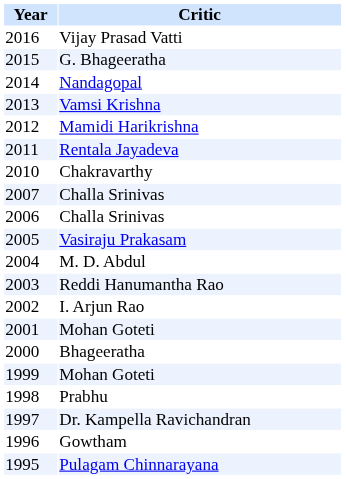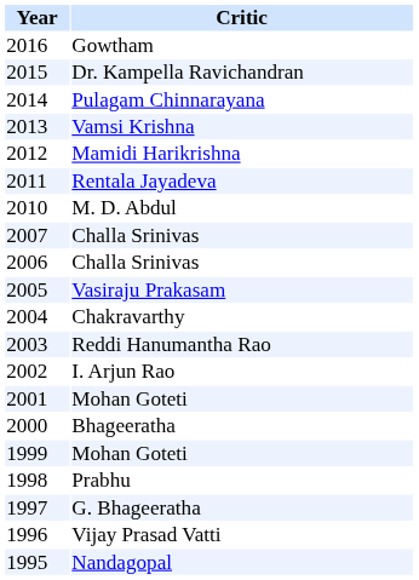row 2 | Critic: Vijay Prasad Vatti -> Gowtham
row 3 | Critic: G. Bhageeratha -> Dr. Kampella Ravichandran
row 4 | Critic: Nandagopal -> Pulagam Chinnarayana
row 8 | Critic: Chakravarthy -> M. D. Abdul
row 12 | Critic: M. D. Abdul -> Chakravarthy
row 19 | Critic: Dr. Kampella Ravichandran -> G. Bhageeratha
row 20 | Critic: Gowtham -> Vijay Prasad Vatti
row 21 | Critic: Pulagam Chinnarayana -> Nandagopal
